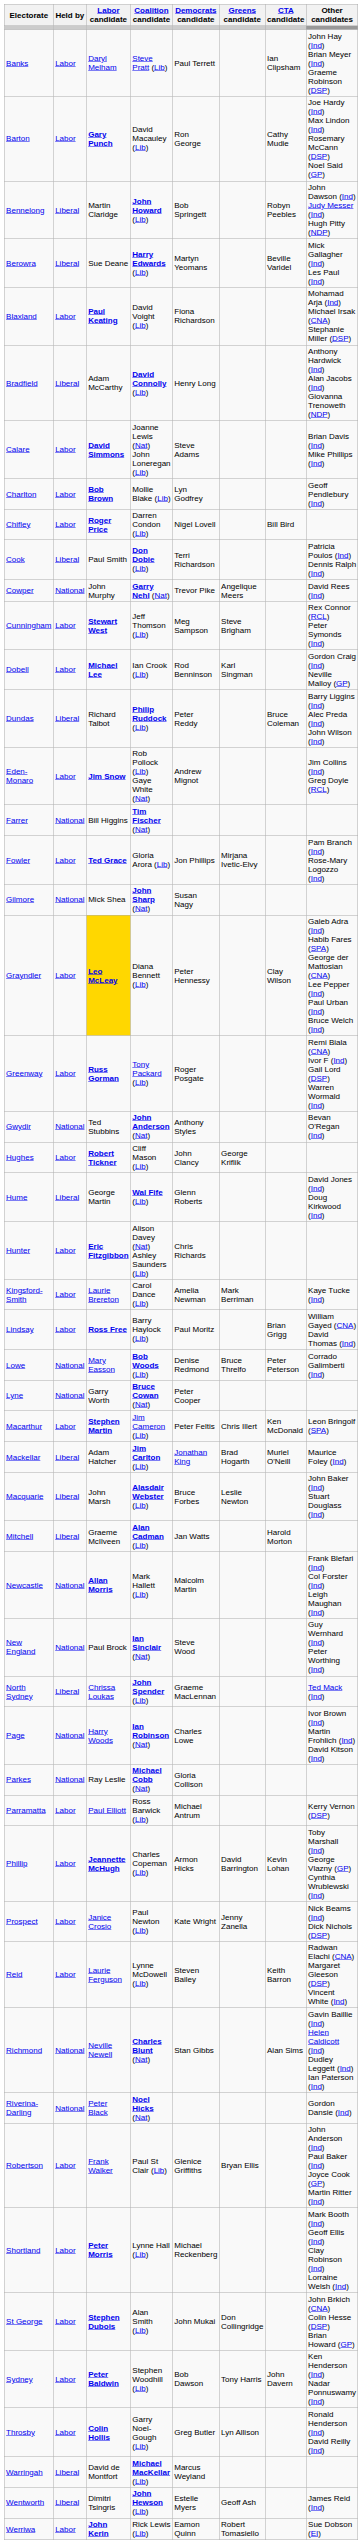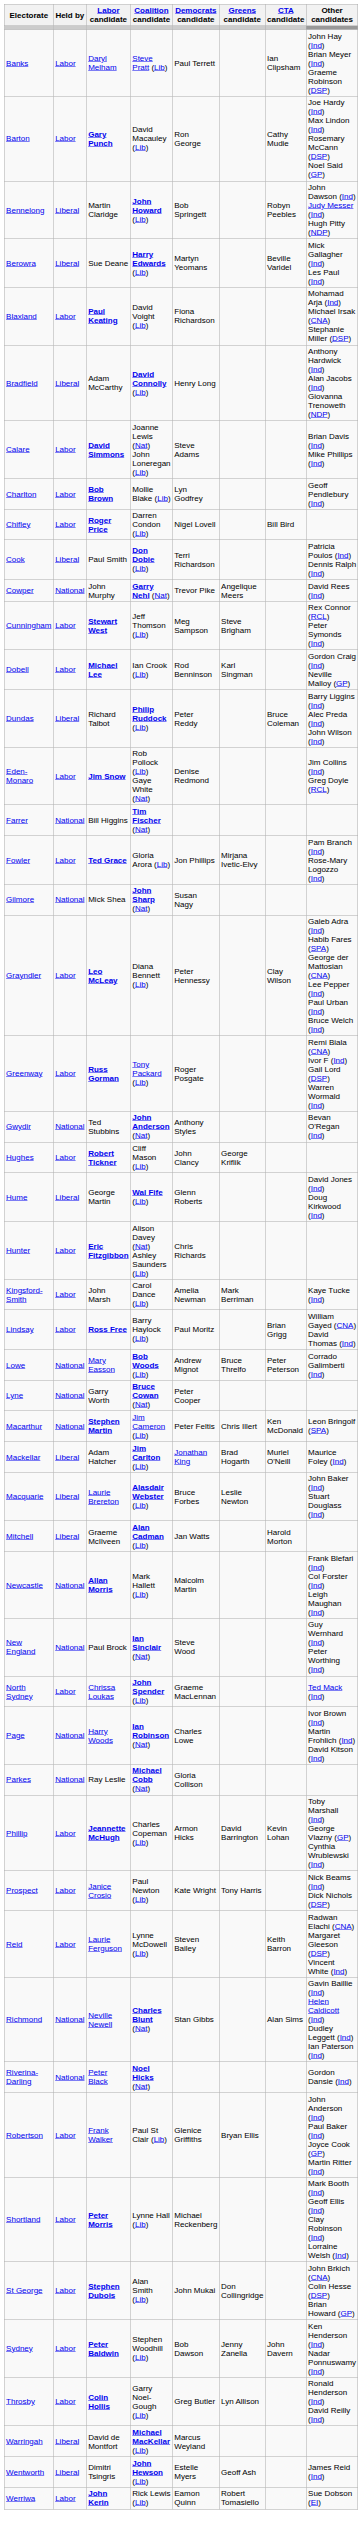Eden-Monaro | Democrats candidate: Andrew Mignot -> Denise Redmond
Grayndler | Labor candidate: gold background -> no background
Kingsford-Smith | Labor candidate: Laurie Brereton -> John Marsh
Lowe | Democrats candidate: Denise Redmond -> Andrew Mignot
Macarthur | Held by: Labor -> National
Macquarie | Labor candidate: John Marsh -> Laurie Brereton
North Sydney | Held by: Liberal -> Labor
- row: Parramatta | Labor | Paul Elliott | Ross Barwick (Lib) | Michael Antrum | Kerry Vernon (DSP)
Prospect | Greens candidate: Jenny Zanella -> Tony Harris
Sydney | Greens candidate: Tony Harris -> Jenny Zanella
